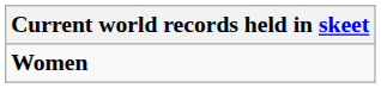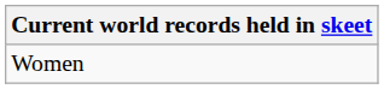Women | column 1: bold -> normal
